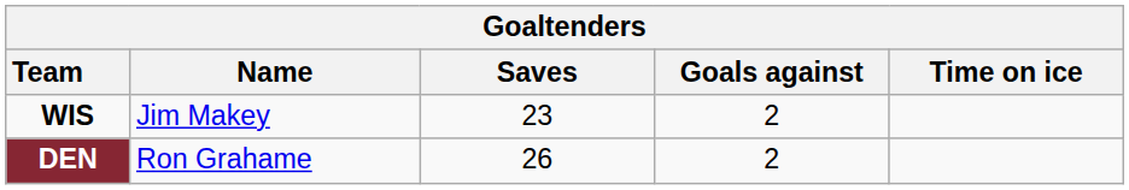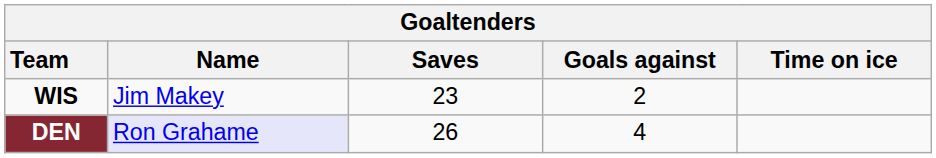DEN | Name: no background -> lavender background
DEN | Goals against: 2 -> 4
